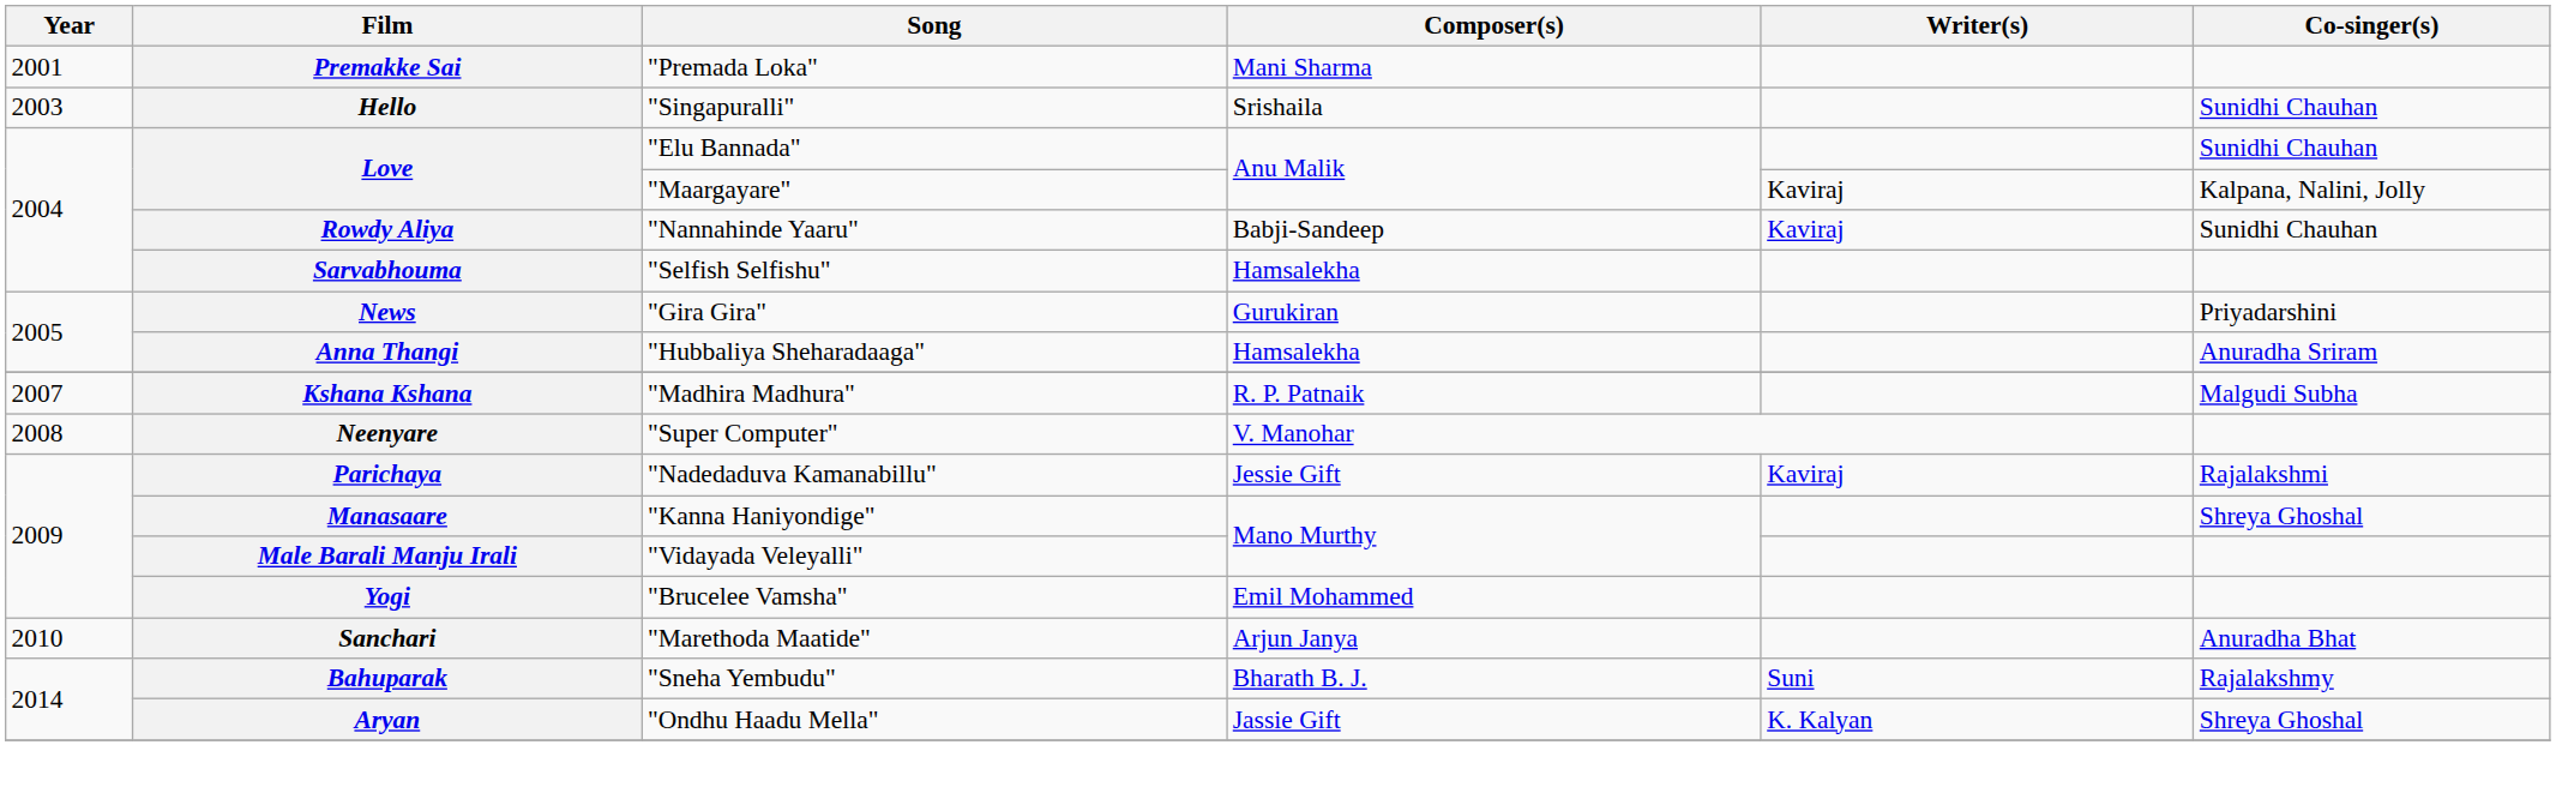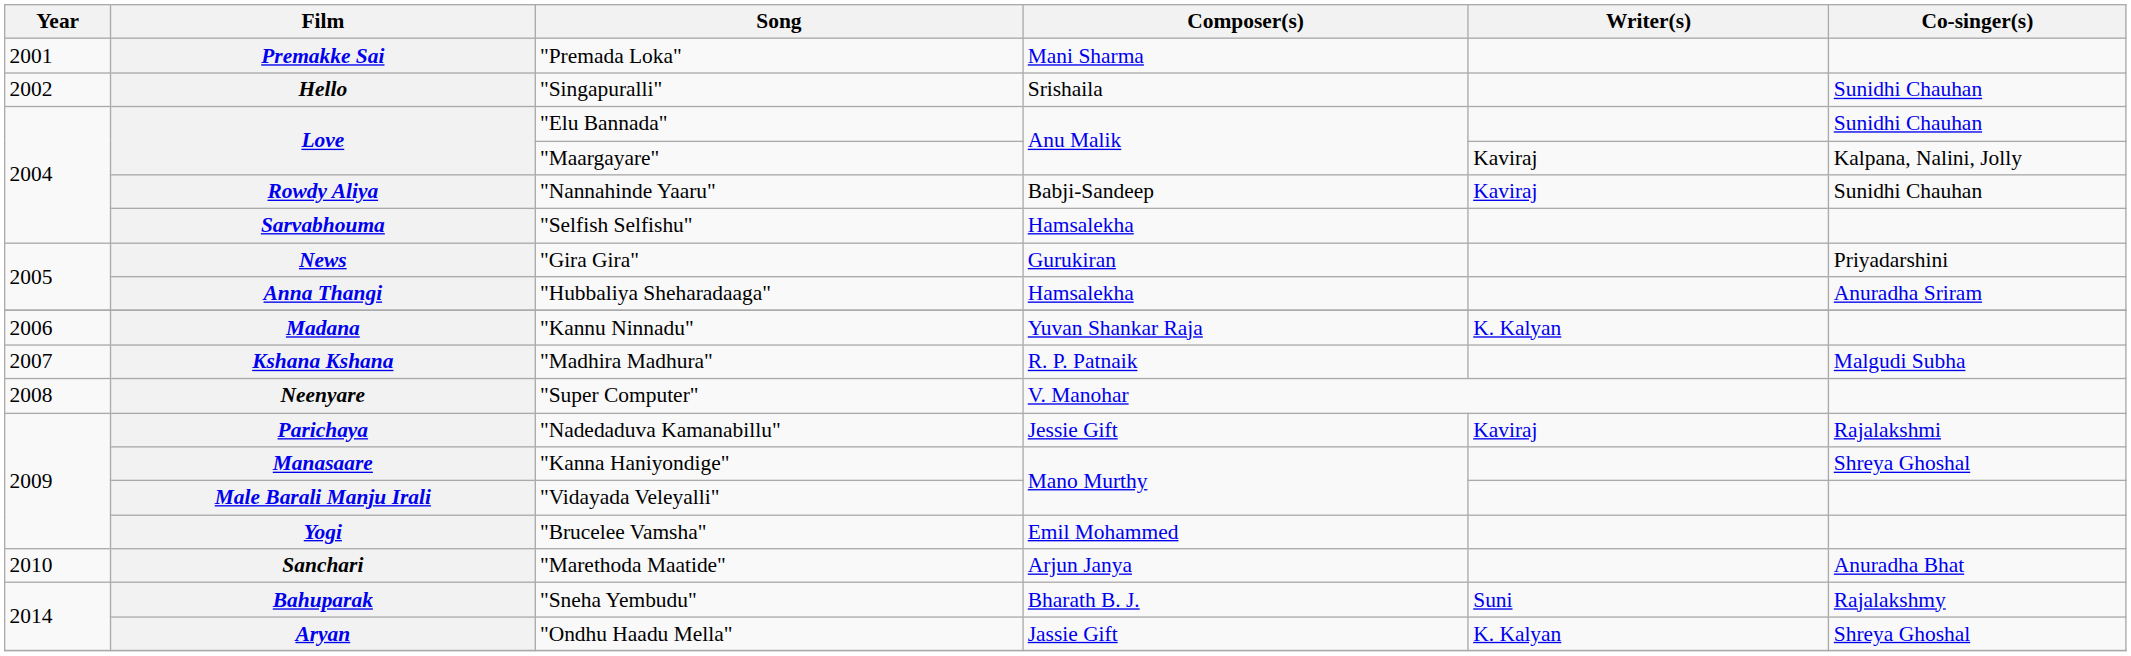Hello | Year: 2003 -> 2002
+ row: 2006 | Madana | "Kannu Ninnadu" | Yuvan Shankar Raja | K. Kalyan
